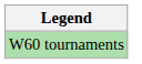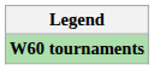row 2 | column 1: normal -> bold
